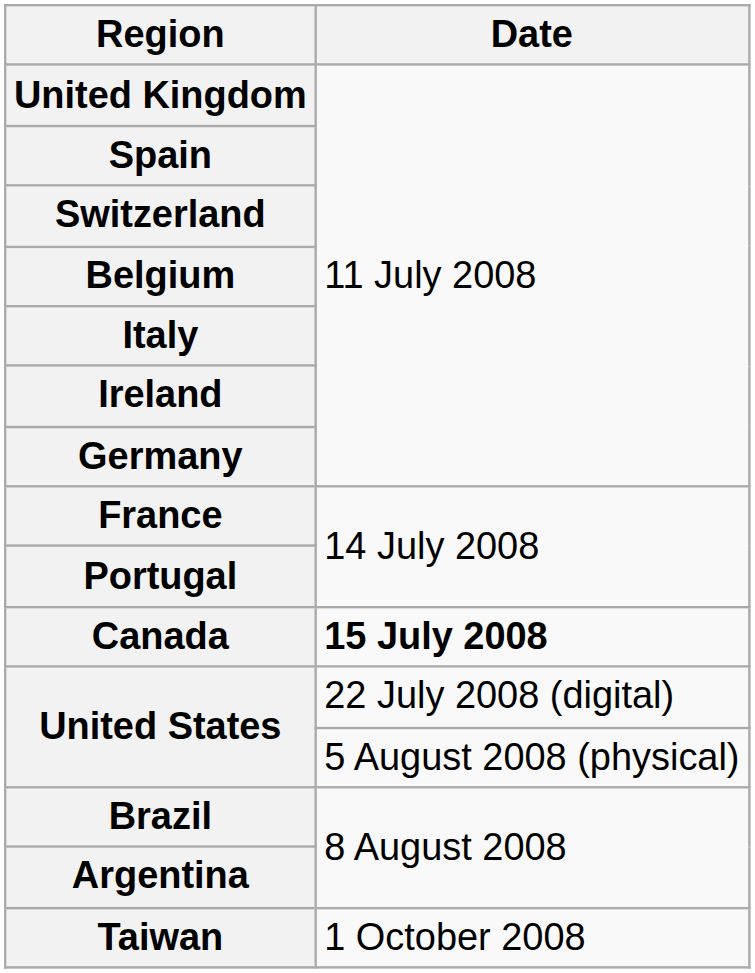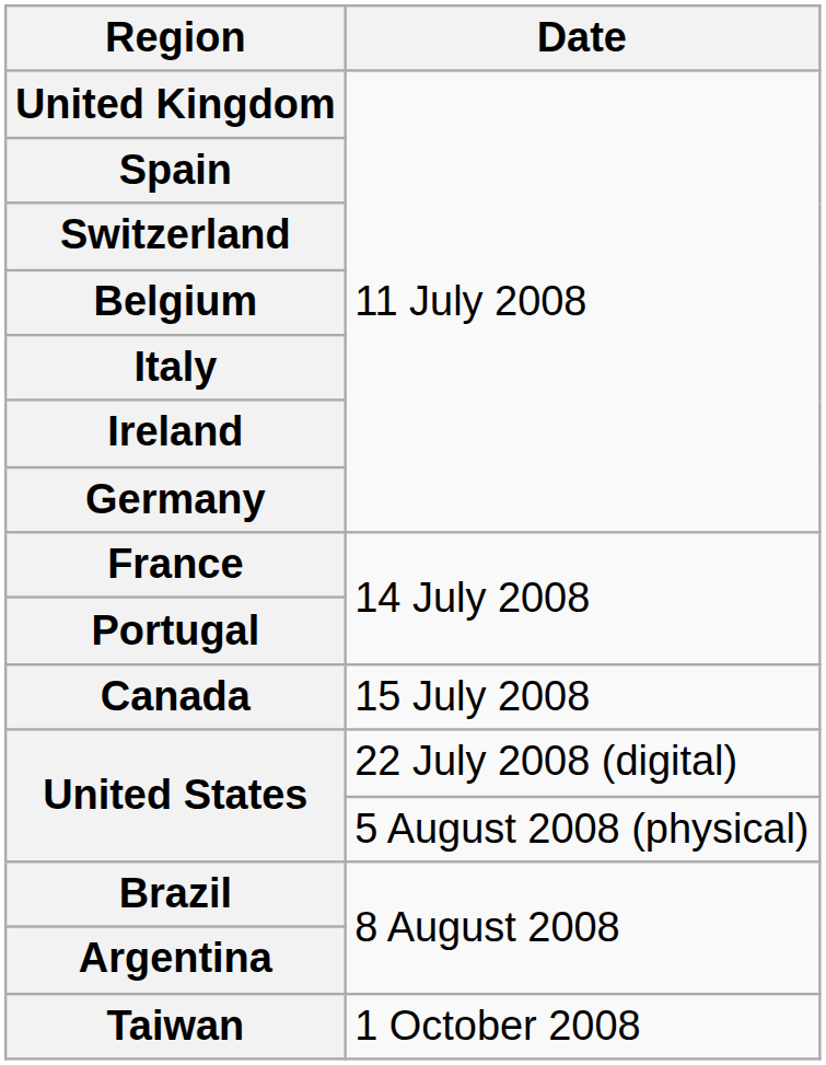row 11 | Date: bold -> normal
